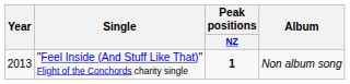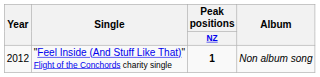row 3 | Year: 2013 -> 2012
